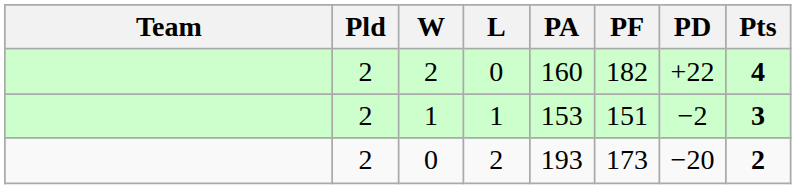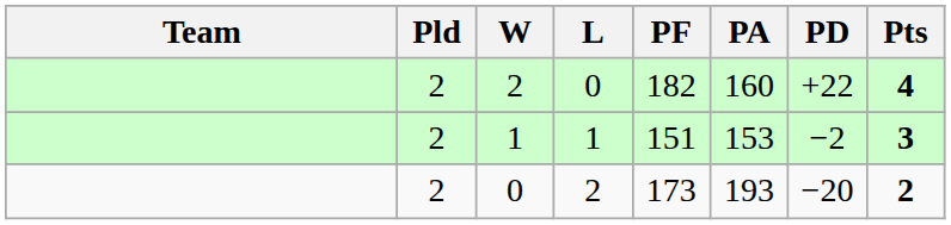columns swapped: PF <-> PA
